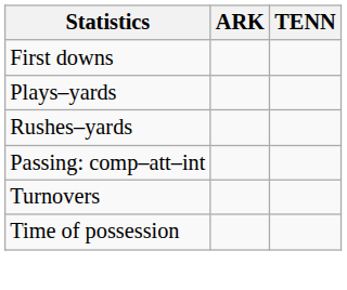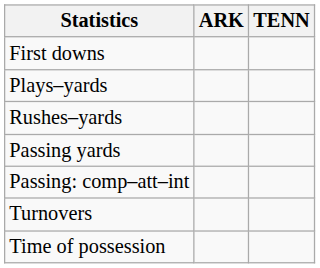+ row: Passing yards
